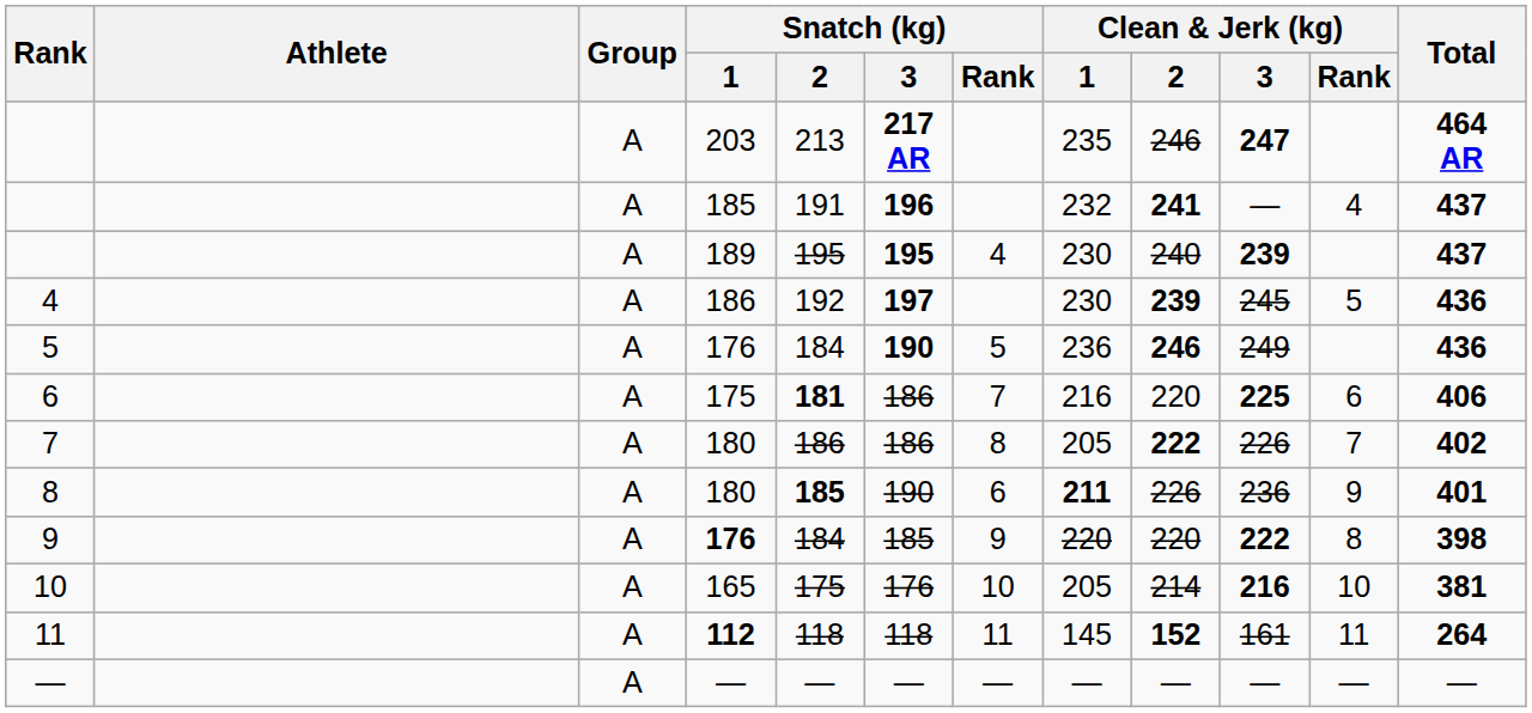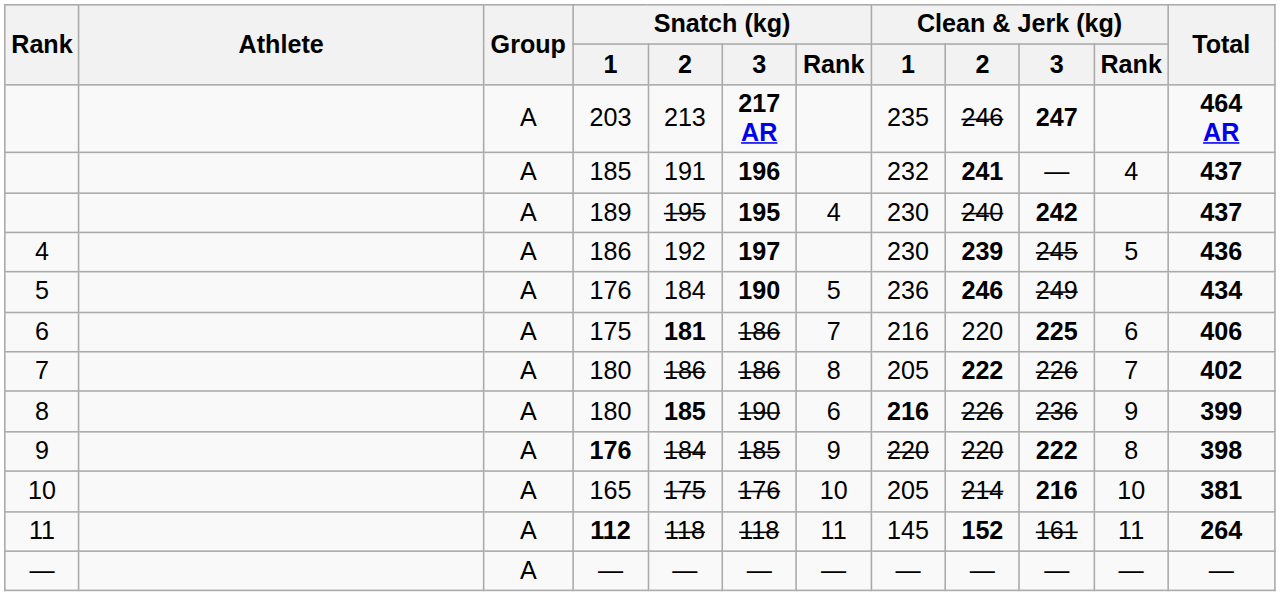row 5 | Clean & Jerk (kg) / 3: 239 -> 242
row 7 | Total: 436 -> 434
row 10 | Clean & Jerk (kg) / 1: 211 -> 216
row 10 | Total: 401 -> 399
